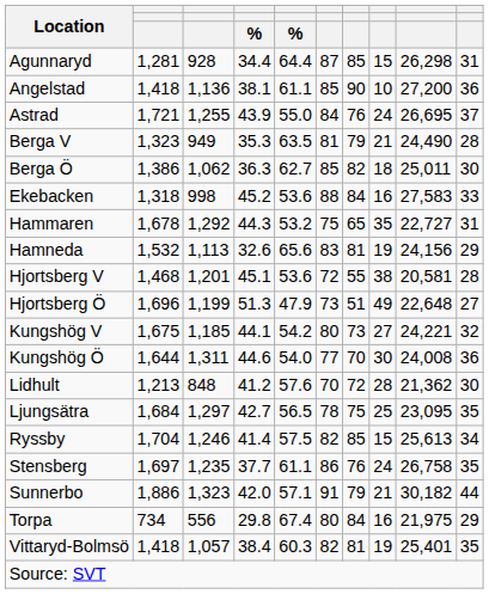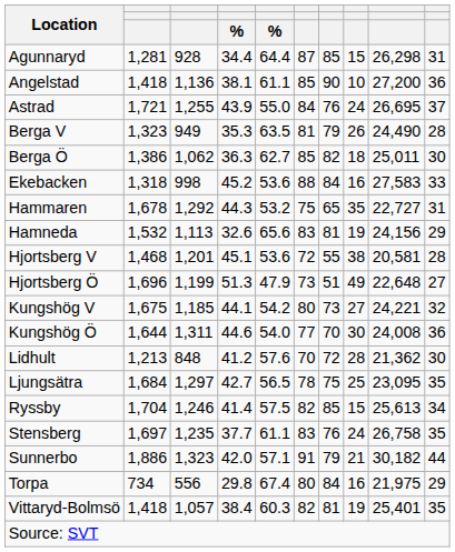Berga V | column 8: 21 -> 26
Stensberg | column 6: 86 -> 83
